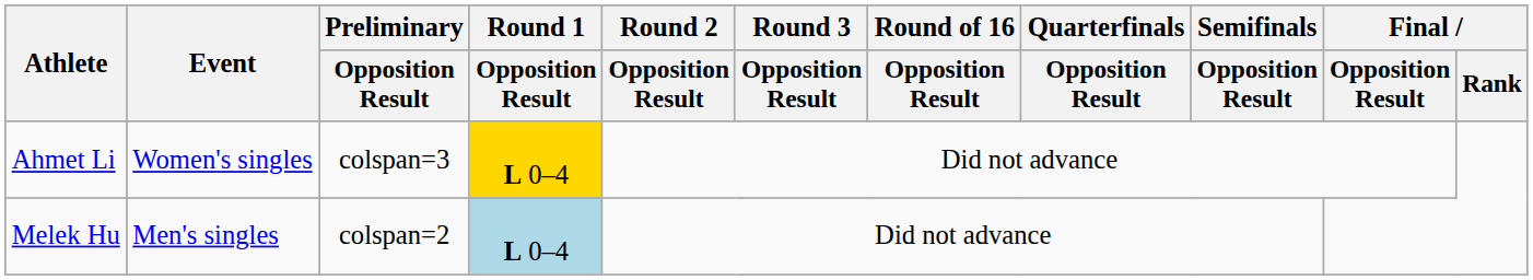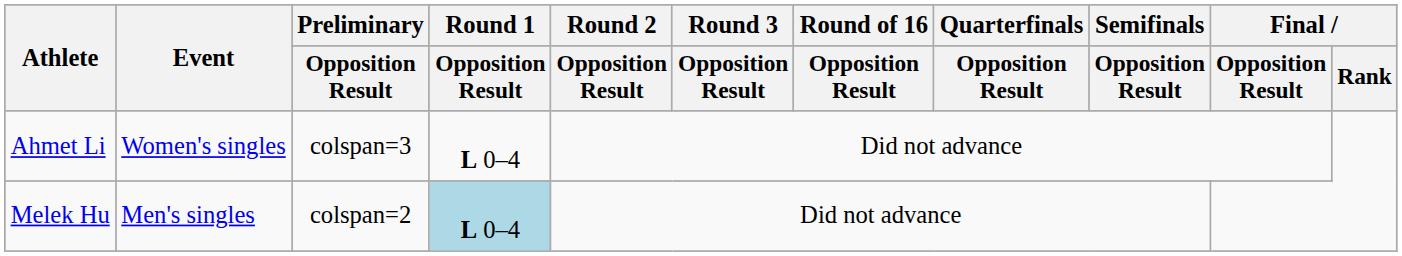Ahmet Li | Round 1 / Opposition Result: gold background -> no background
